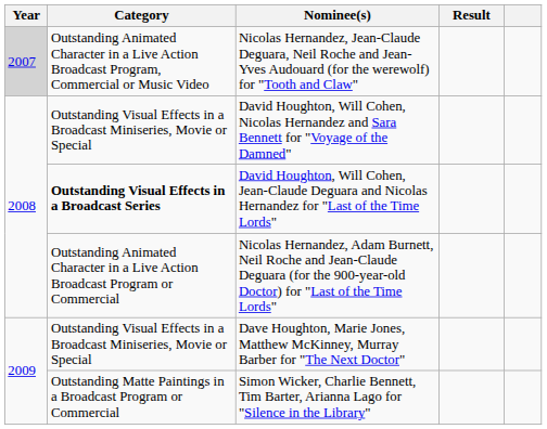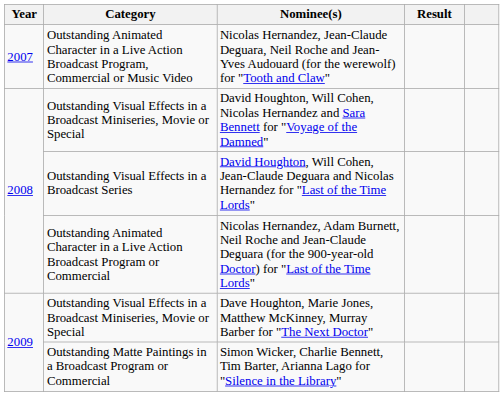row 2 | Year: lightgrey background -> no background
row 4 | Category: bold -> normal
